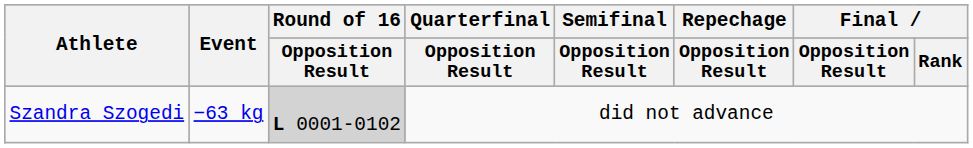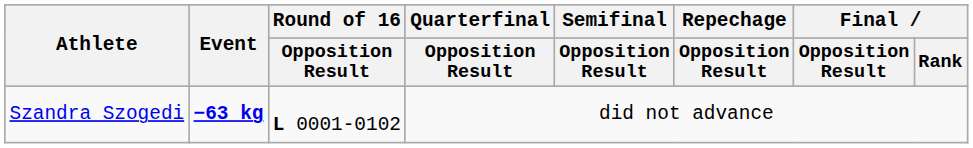Szandra Szogedi | Event: normal -> bold
Szandra Szogedi | Round of 16 / Opposition Result: lightgrey background -> no background
